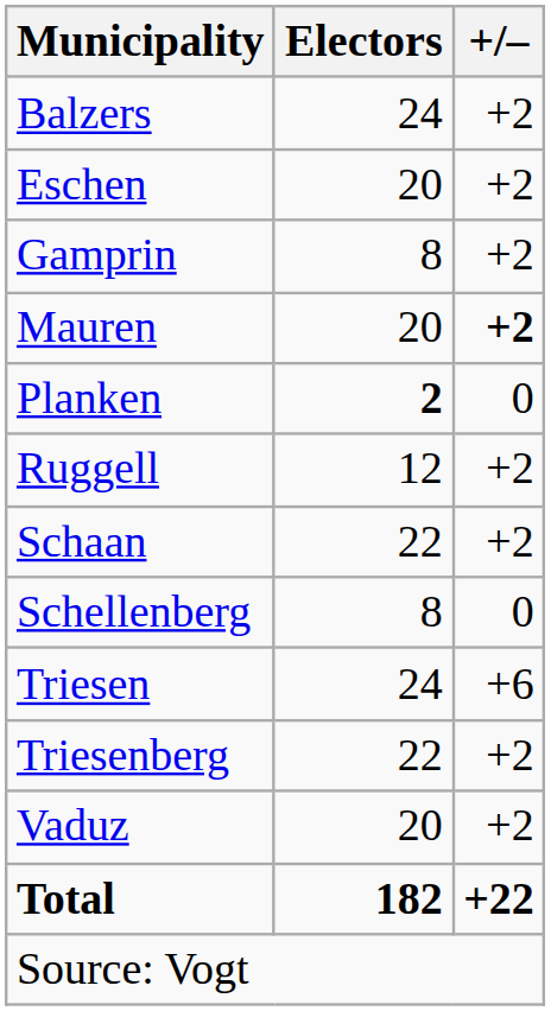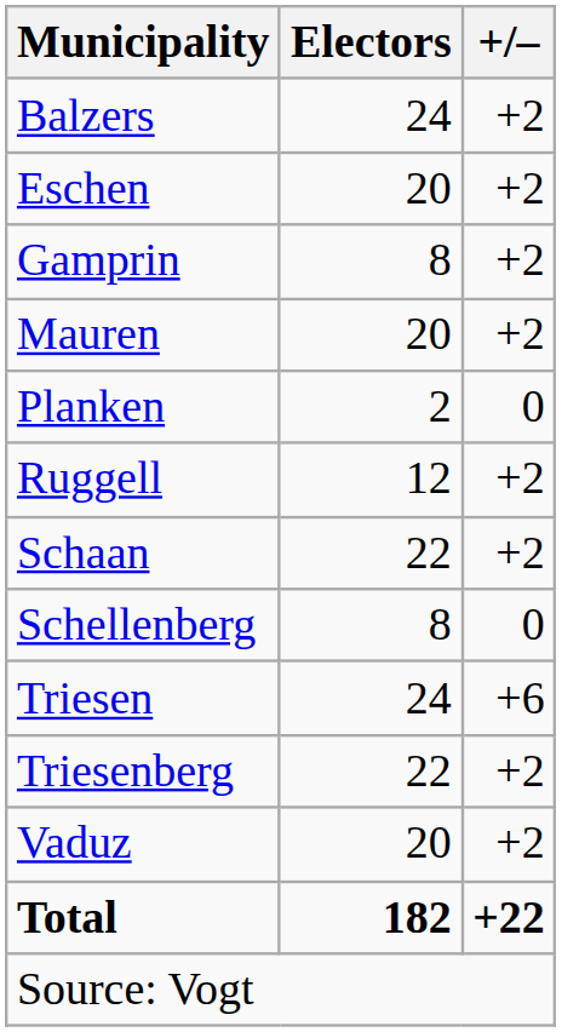Mauren | +/–: bold -> normal
Planken | Electors: bold -> normal
